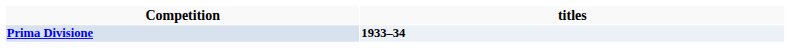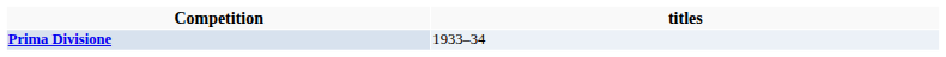Prima Divisione | titles: bold -> normal
